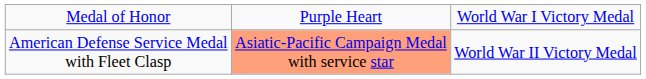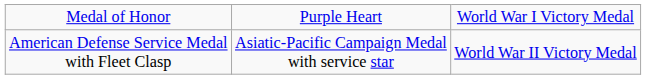American Defense Service Medal with Fleet Clasp | column 2: lightsalmon background -> no background
